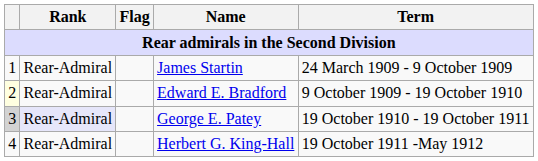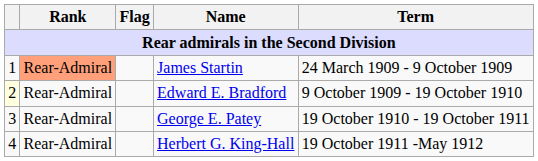James Startin | Rank: no background -> lightsalmon background
George E. Patey | column 1: lightgrey background -> no background
George E. Patey | Rank: lavender background -> no background
